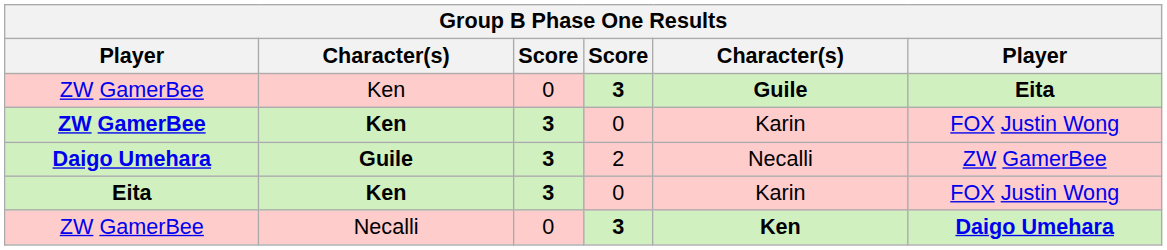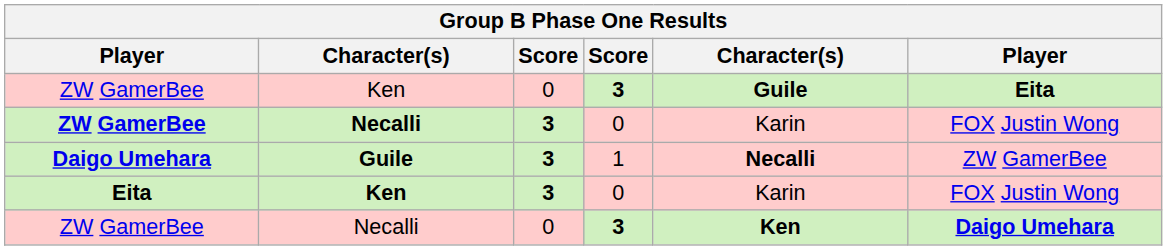row 4 | column 2: Ken -> Necalli
row 5 | column 4: 2 -> 1
row 5 | column 5: normal -> bold
